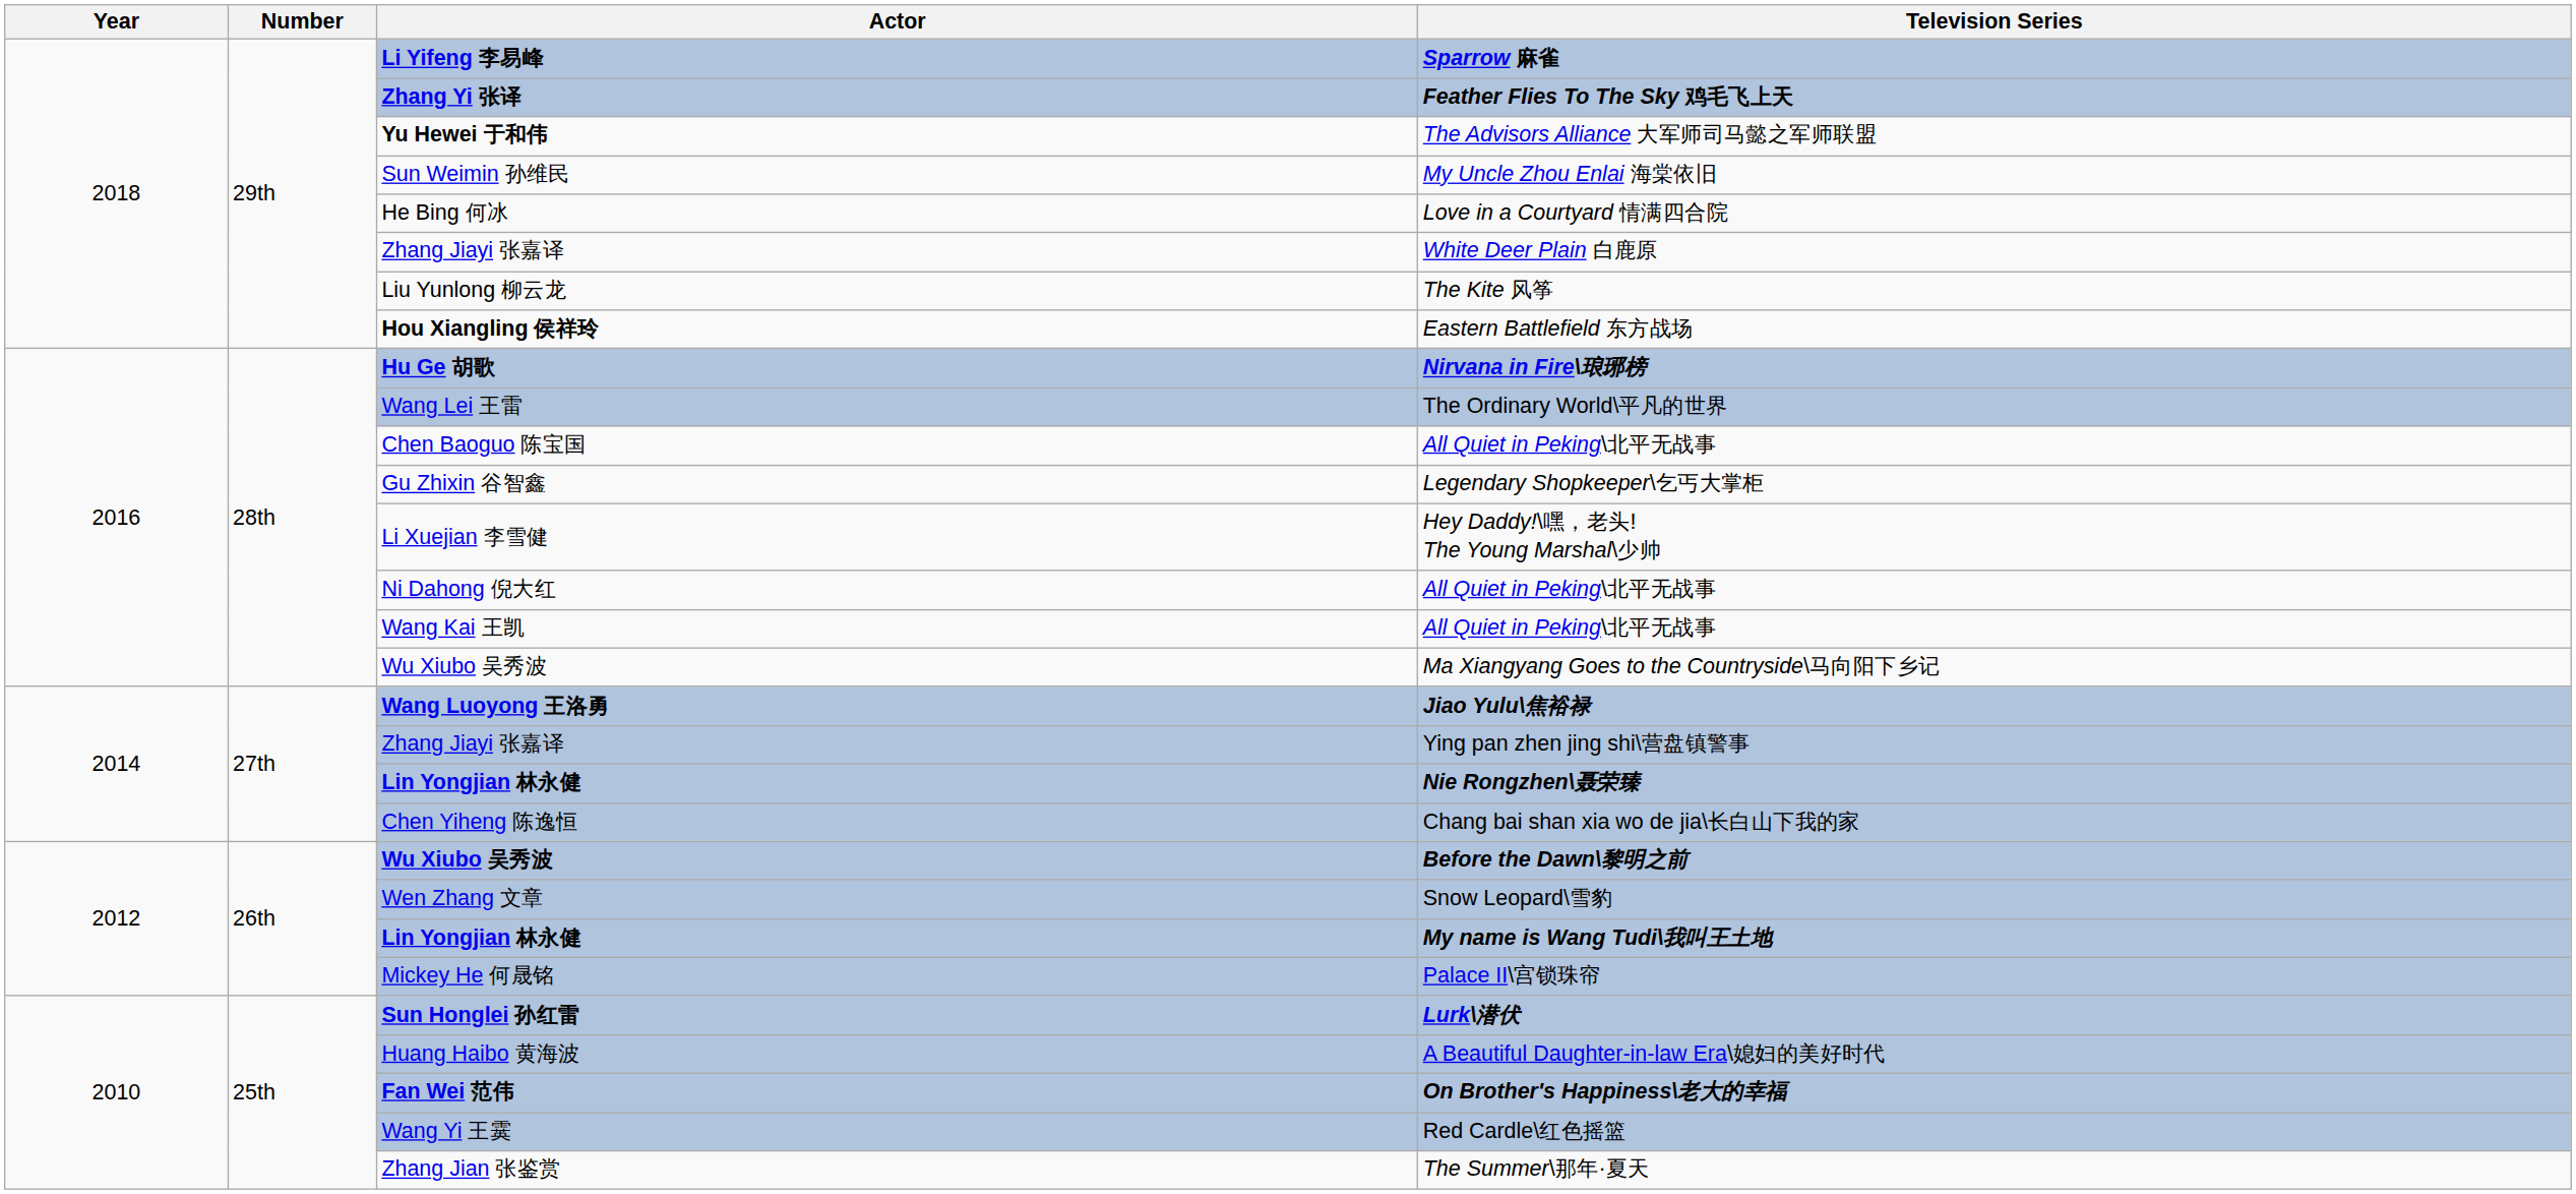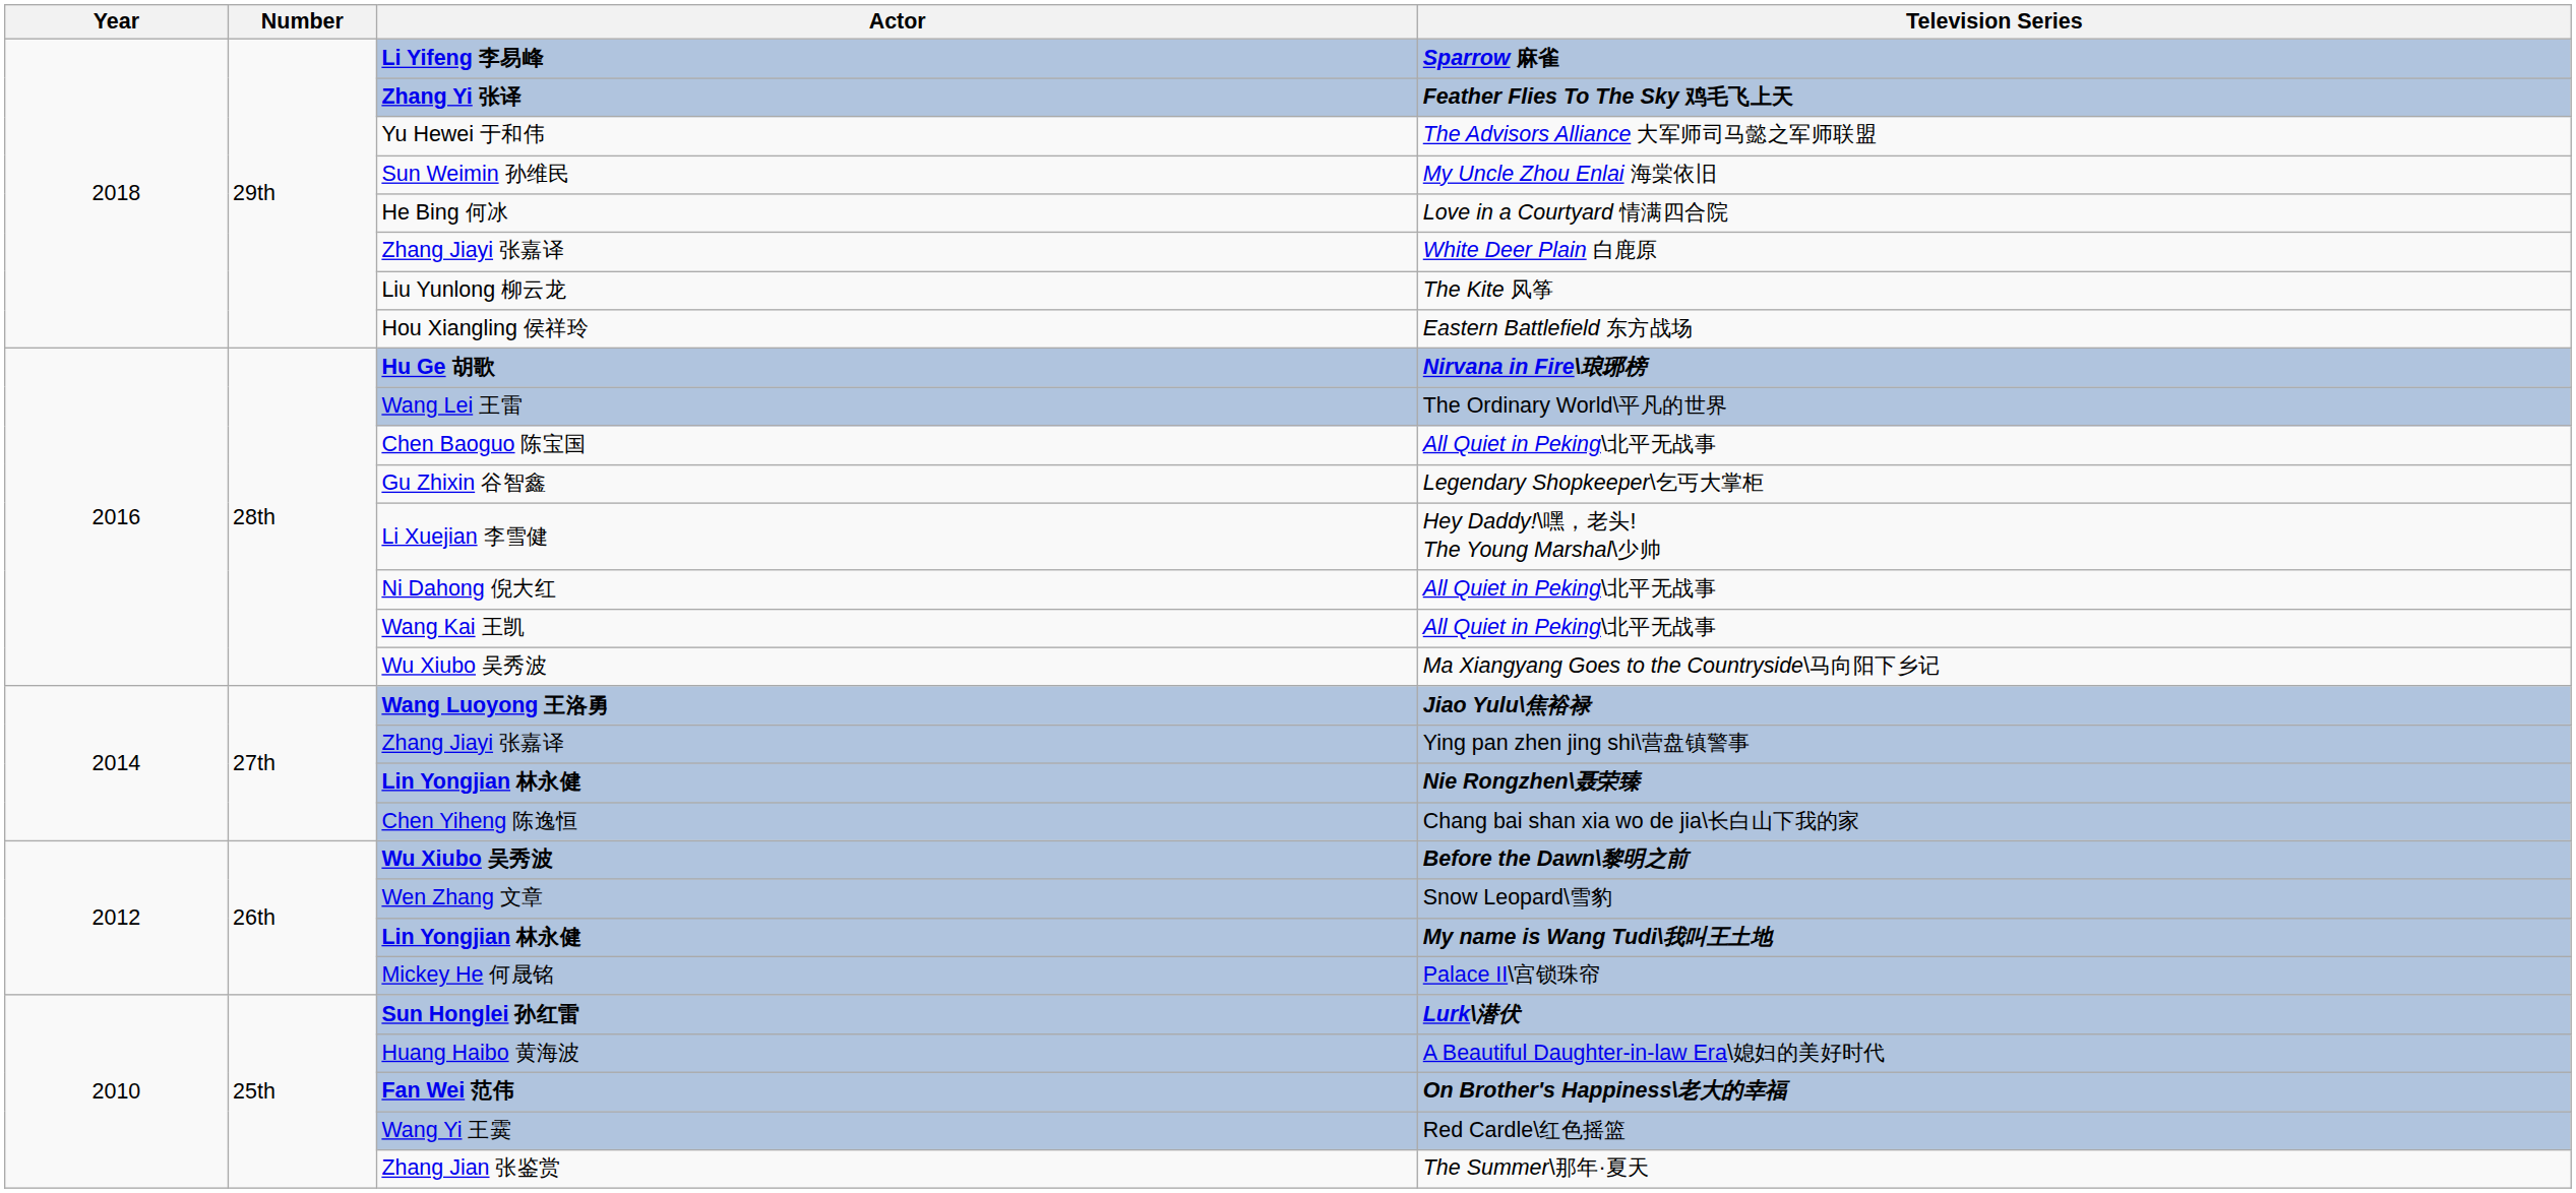The Advisors Alliance 大军师司马懿之军师联盟 | Actor: bold -> normal
Eastern Battlefield 东方战场 | Actor: bold -> normal
